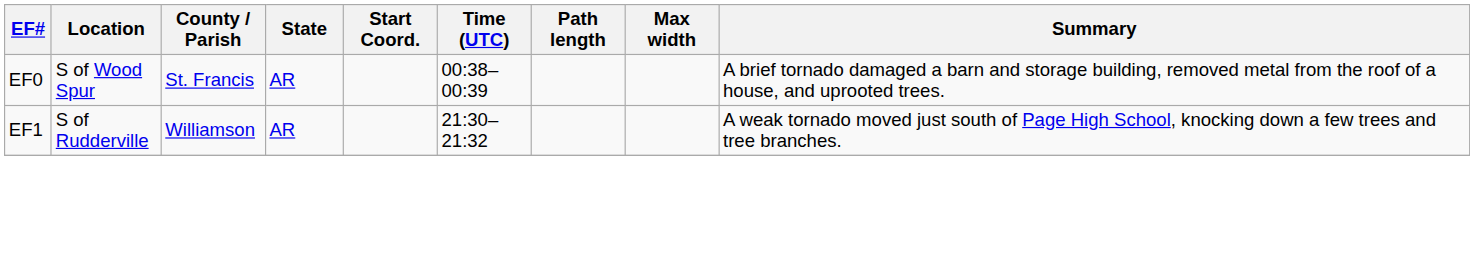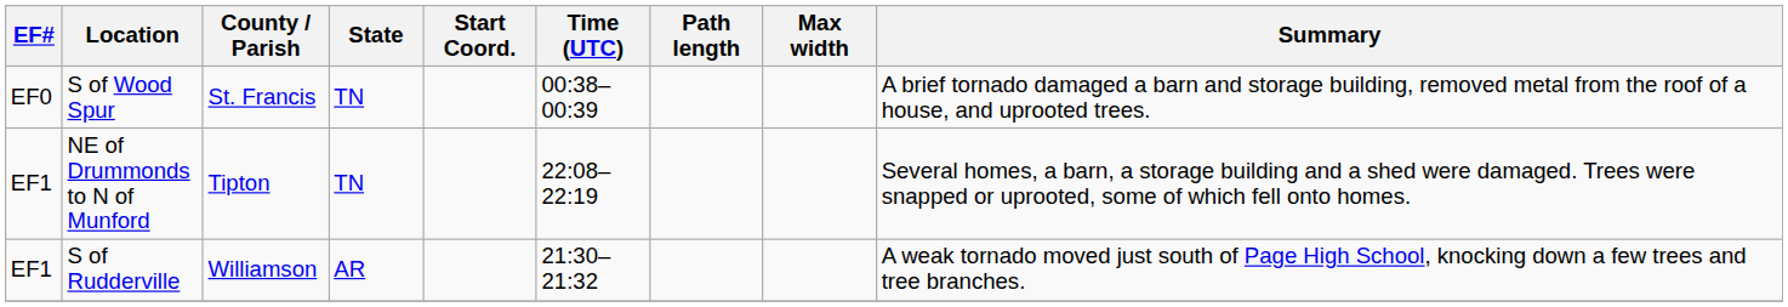S of Wood Spur | State: AR -> TN
+ row: EF1 | NE of Drummonds to N of Munford | Tipton | TN | 22:08–22:19 | Several homes, a barn, a storage building and a shed were damaged. Trees were snapped or uprooted, some of which fell onto homes.
